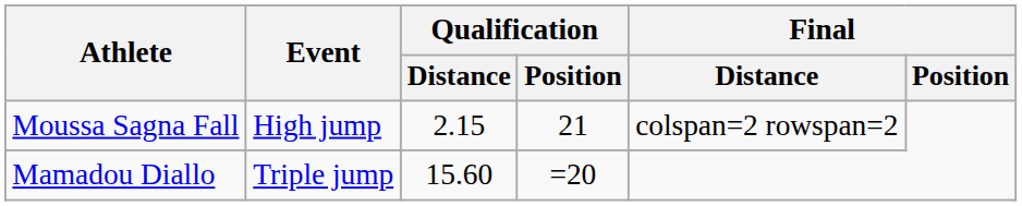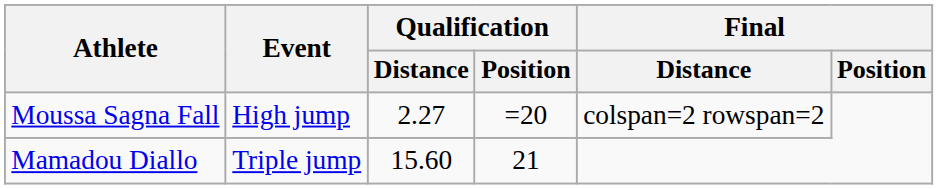Moussa Sagna Fall | Qualification / Distance: 2.15 -> 2.27
Moussa Sagna Fall | Qualification / Position: 21 -> =20
Mamadou Diallo | Qualification / Position: =20 -> 21
